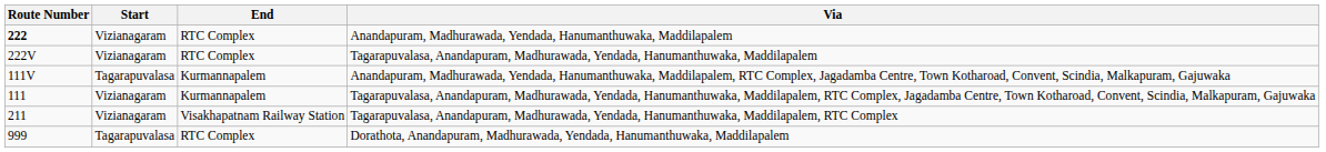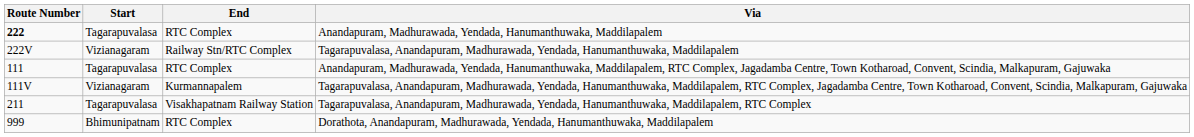row 2 | Start: Vizianagaram -> Tagarapuvalasa
row 3 | End: RTC Complex -> Railway Stn/RTC Complex
row 4 | Route Number: 111V -> 111
row 4 | End: Kurmannapalem -> RTC Complex
row 5 | Route Number: 111 -> 111V
row 6 | Start: Vizianagaram -> Tagarapuvalasa
row 7 | Start: Tagarapuvalasa -> Bhimunipatnam
